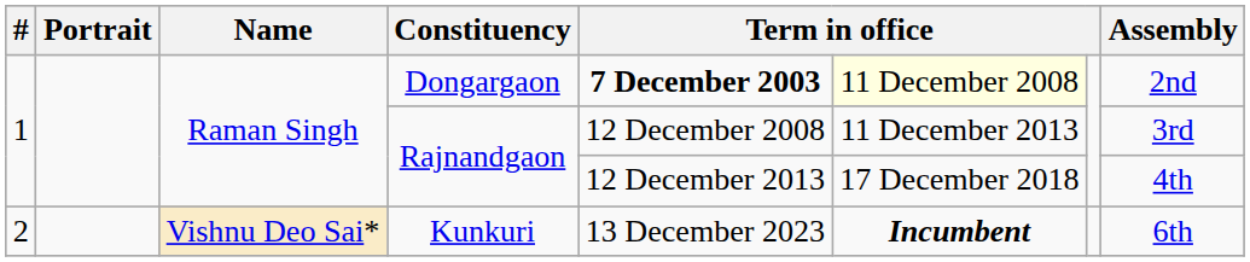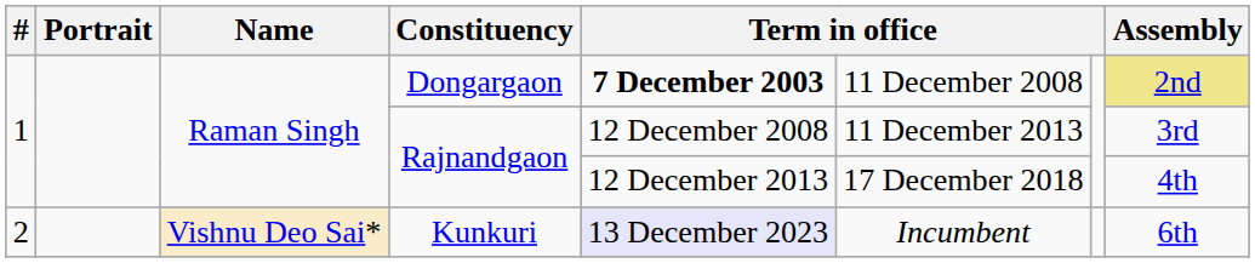Dongargaon | column 6: lightyellow background -> no background
Dongargaon | Assembly: no background -> khaki background
Kunkuri | column 5: no background -> lavender background
Kunkuri | column 6: bold -> normal
